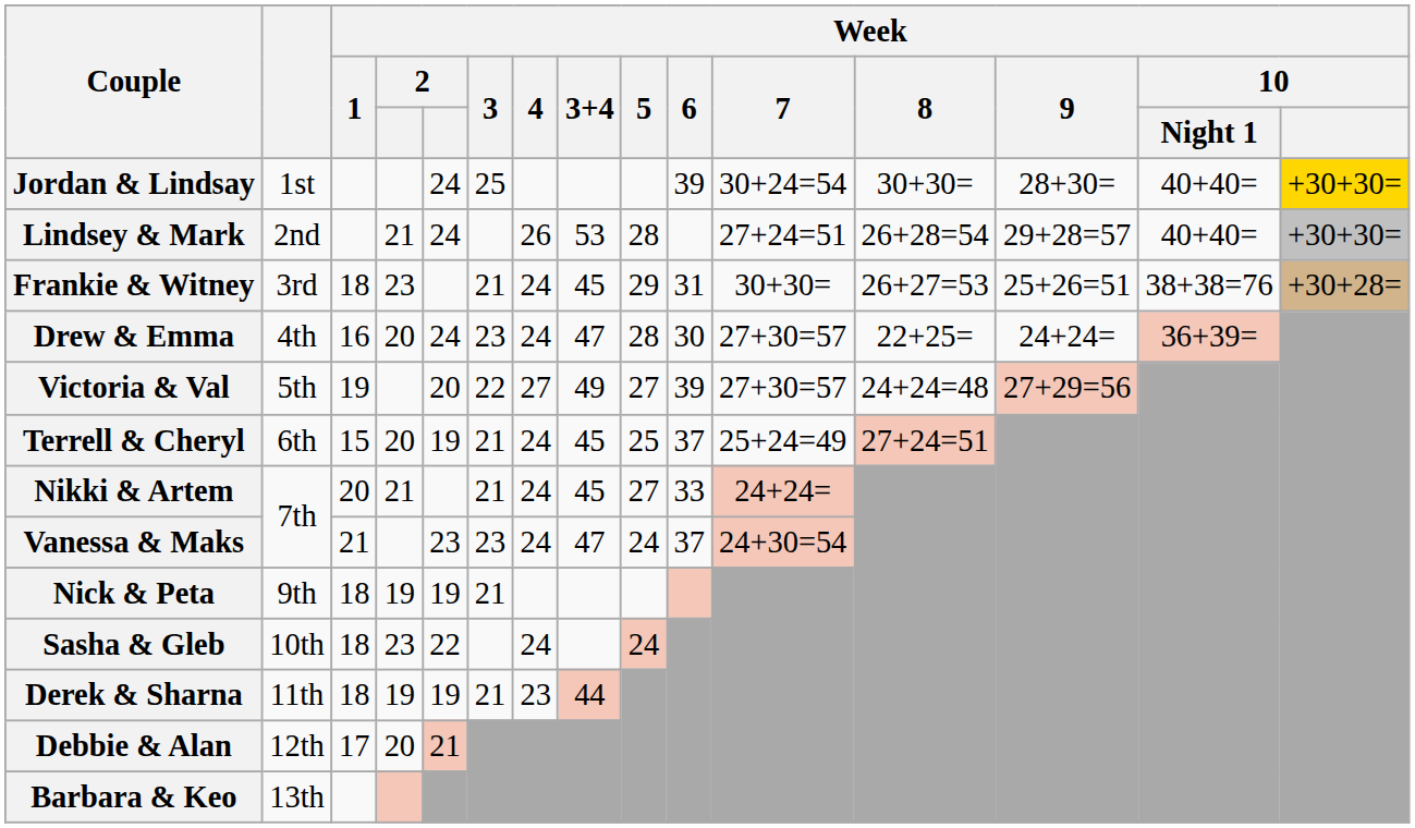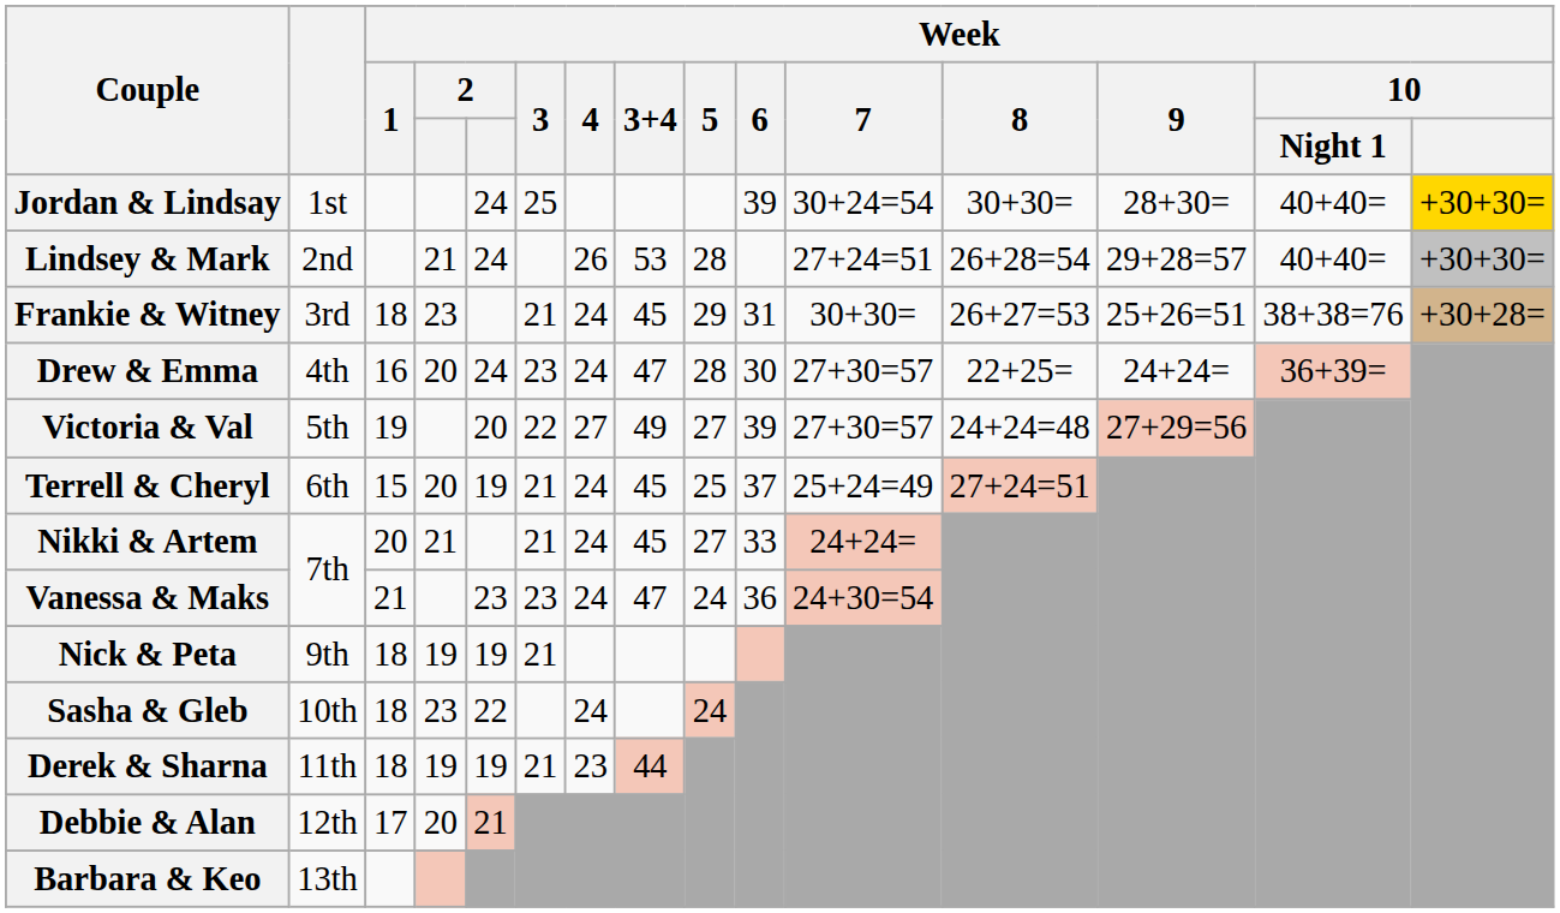Vanessa & Maks | Week / 6: 37 -> 36
